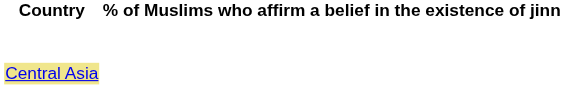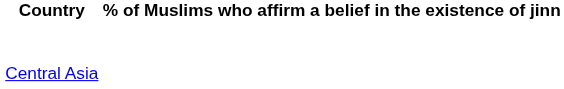row 2 | Country: khaki background -> no background
